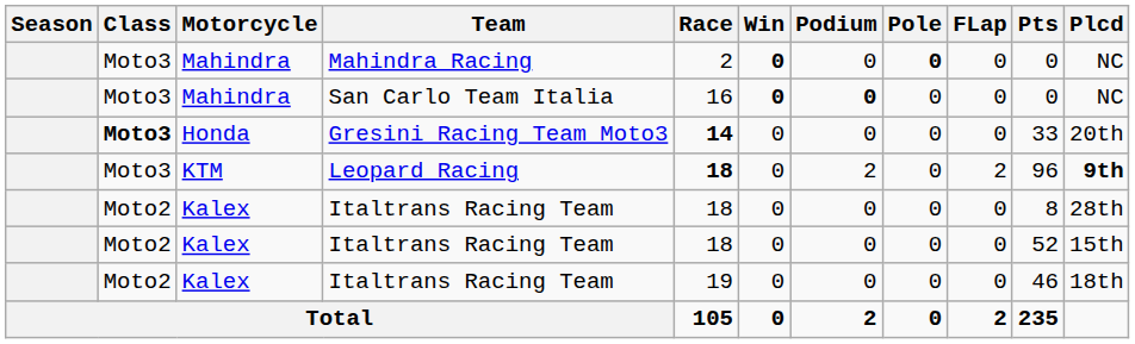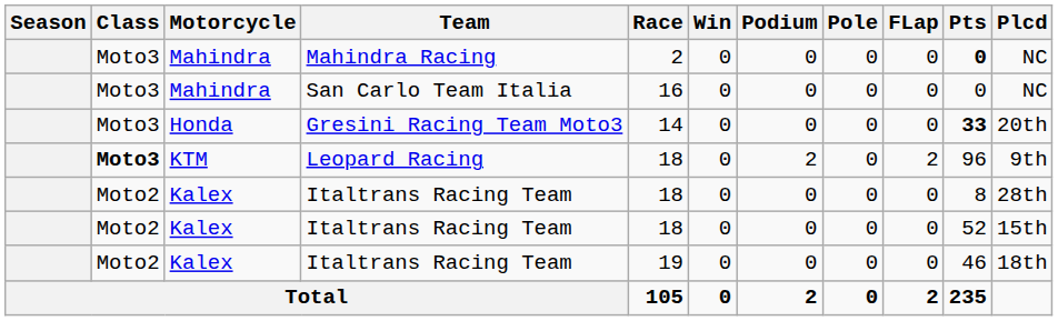Mahindra Racing | Win: bold -> normal
Mahindra Racing | Pole: bold -> normal
Mahindra Racing | Pts: normal -> bold
San Carlo Team Italia | Win: bold -> normal
San Carlo Team Italia | Podium: bold -> normal
Gresini Racing Team Moto3 | Class: bold -> normal
Gresini Racing Team Moto3 | Race: bold -> normal
Gresini Racing Team Moto3 | Pts: normal -> bold
Leopard Racing | Class: normal -> bold
Leopard Racing | Race: bold -> normal
Leopard Racing | Plcd: bold -> normal
